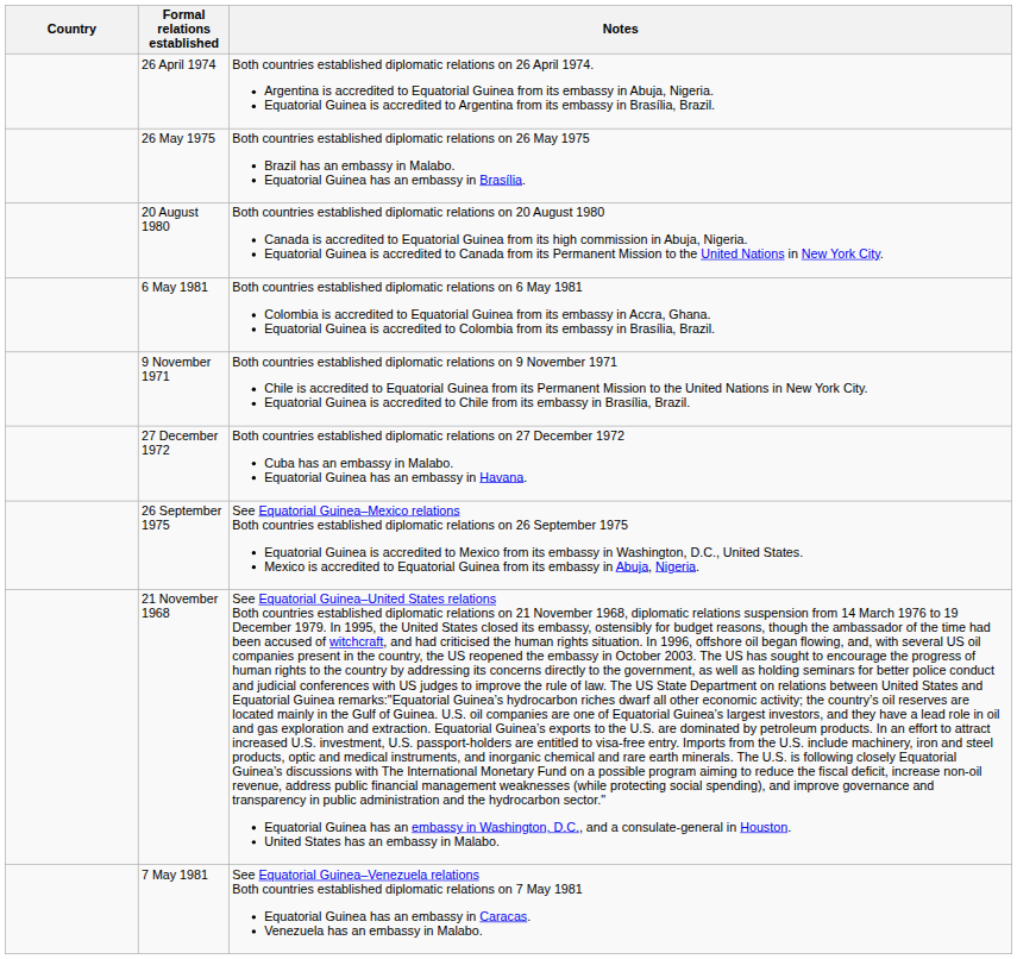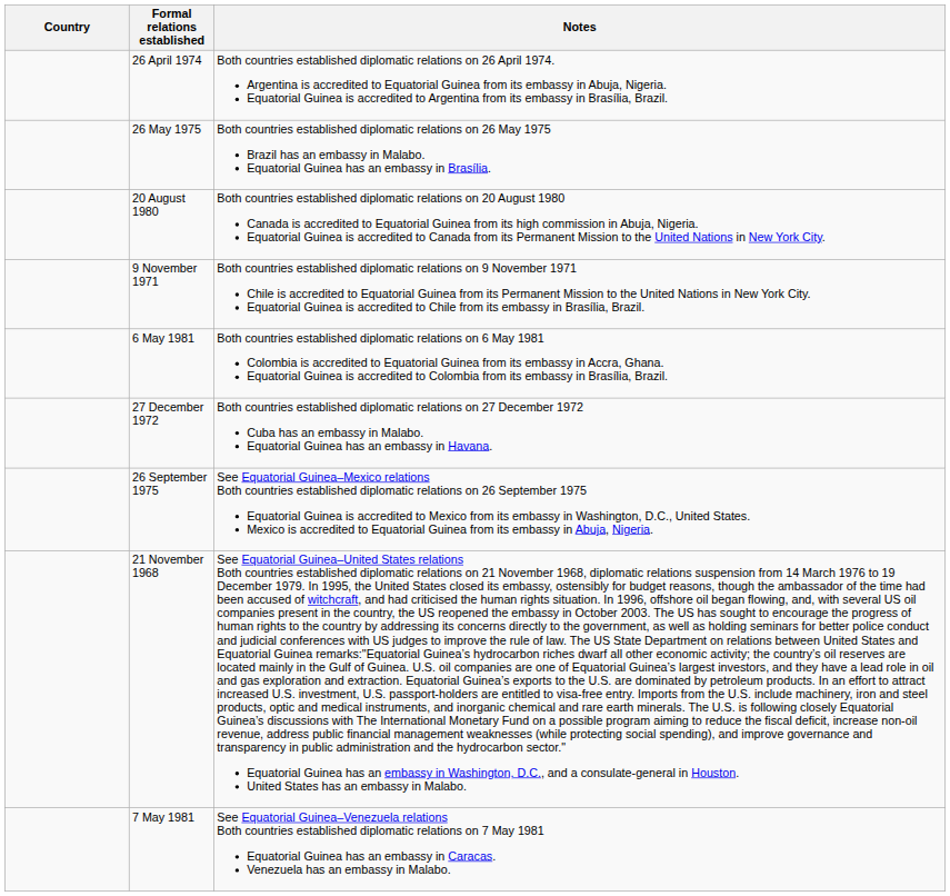rows swapped: 9 November 1971 <-> 6 May 1981
